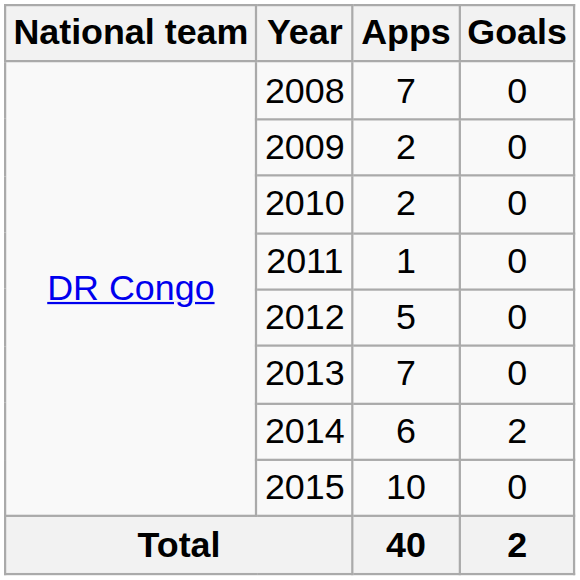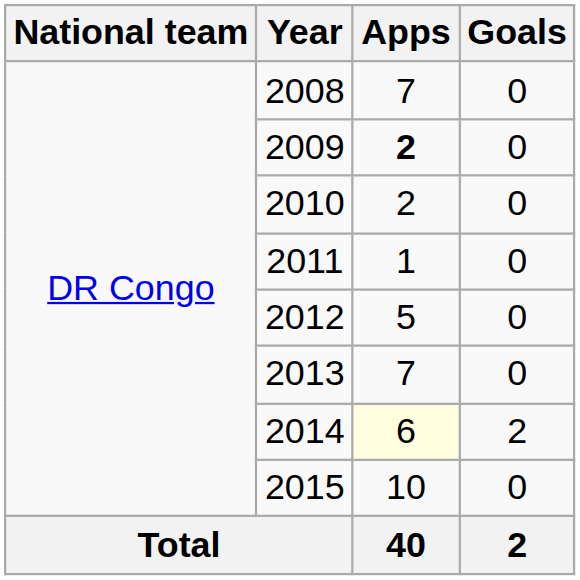2009 | Apps: normal -> bold
2014 | Apps: no background -> lightyellow background
